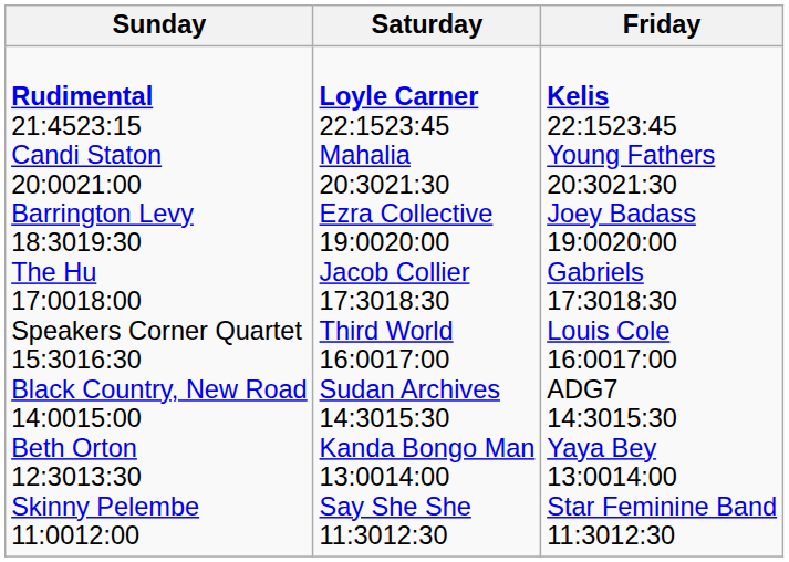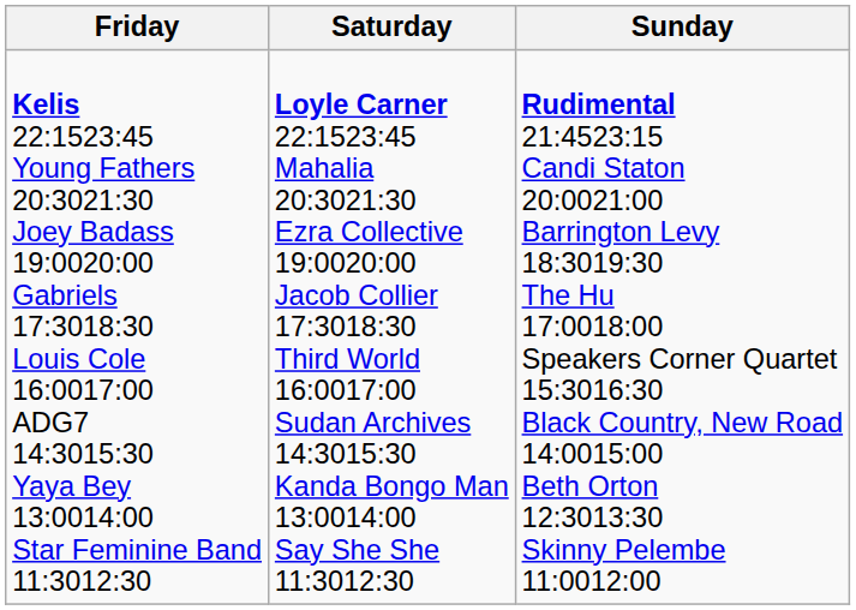columns swapped: Friday <-> Sunday
